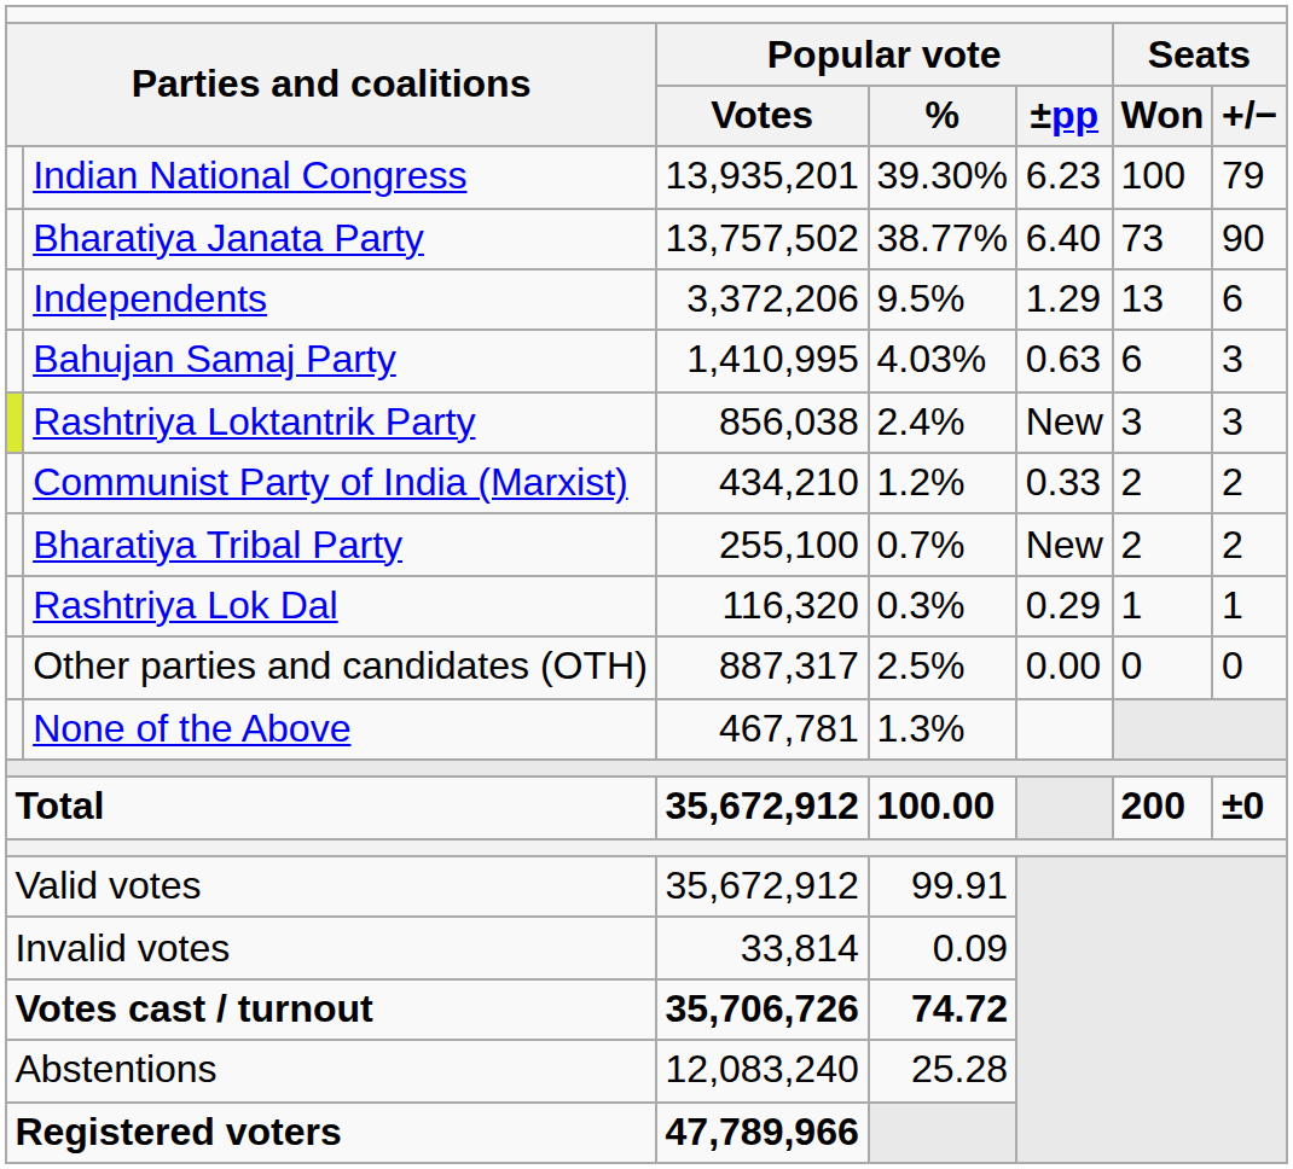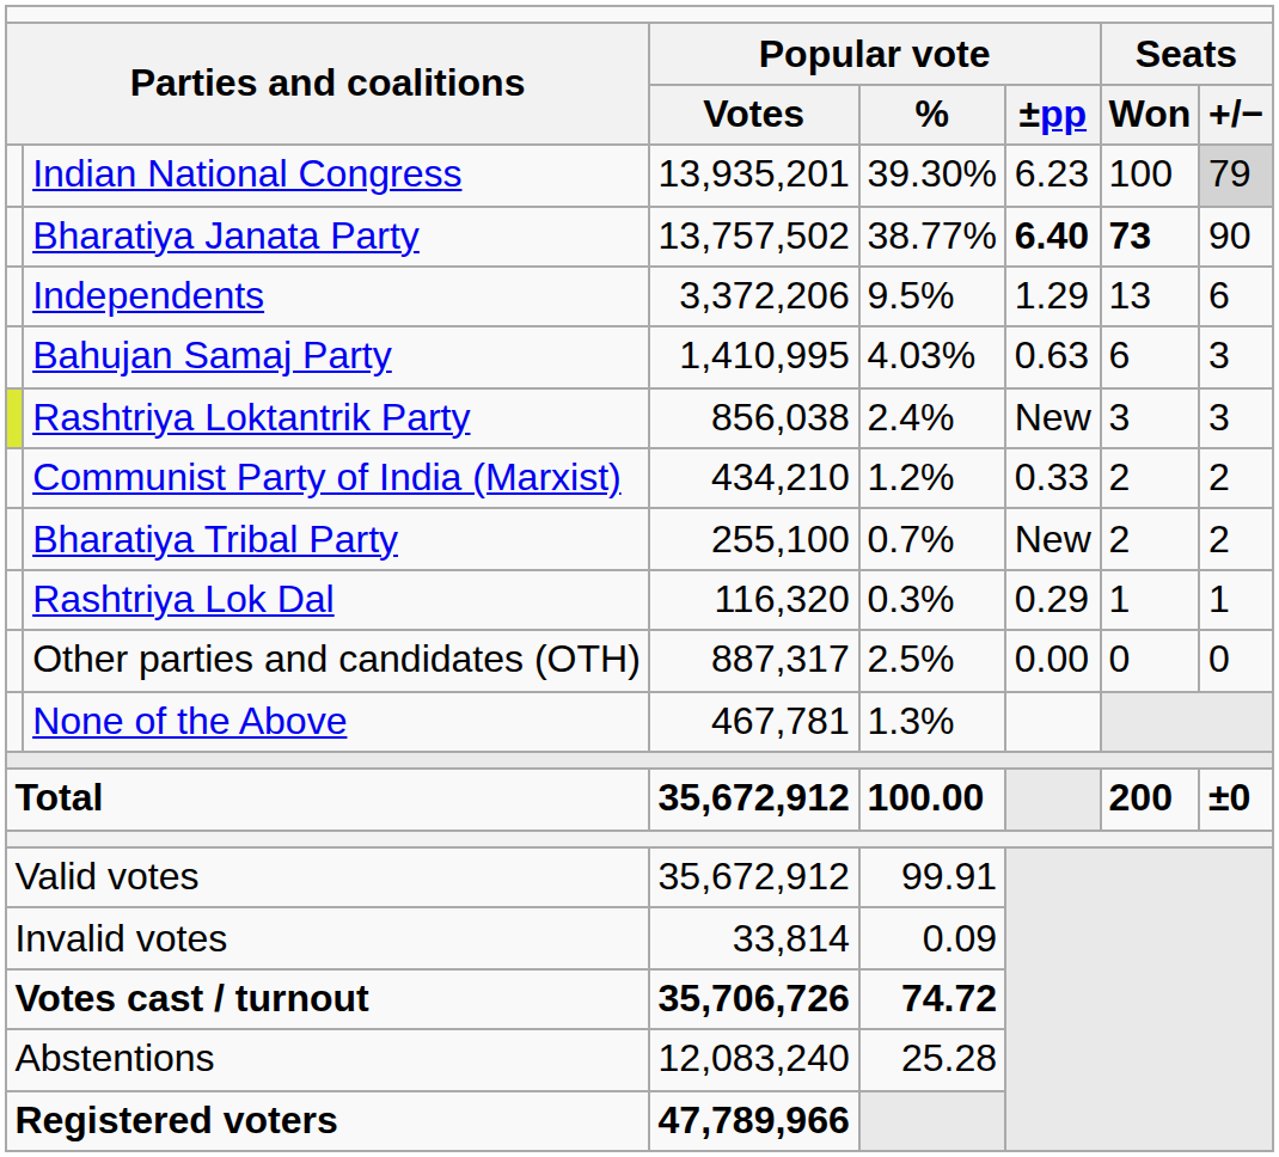Indian National Congress | column 7: no background -> lightgrey background
Bharatiya Janata Party | column 5: normal -> bold
Bharatiya Janata Party | column 6: normal -> bold
